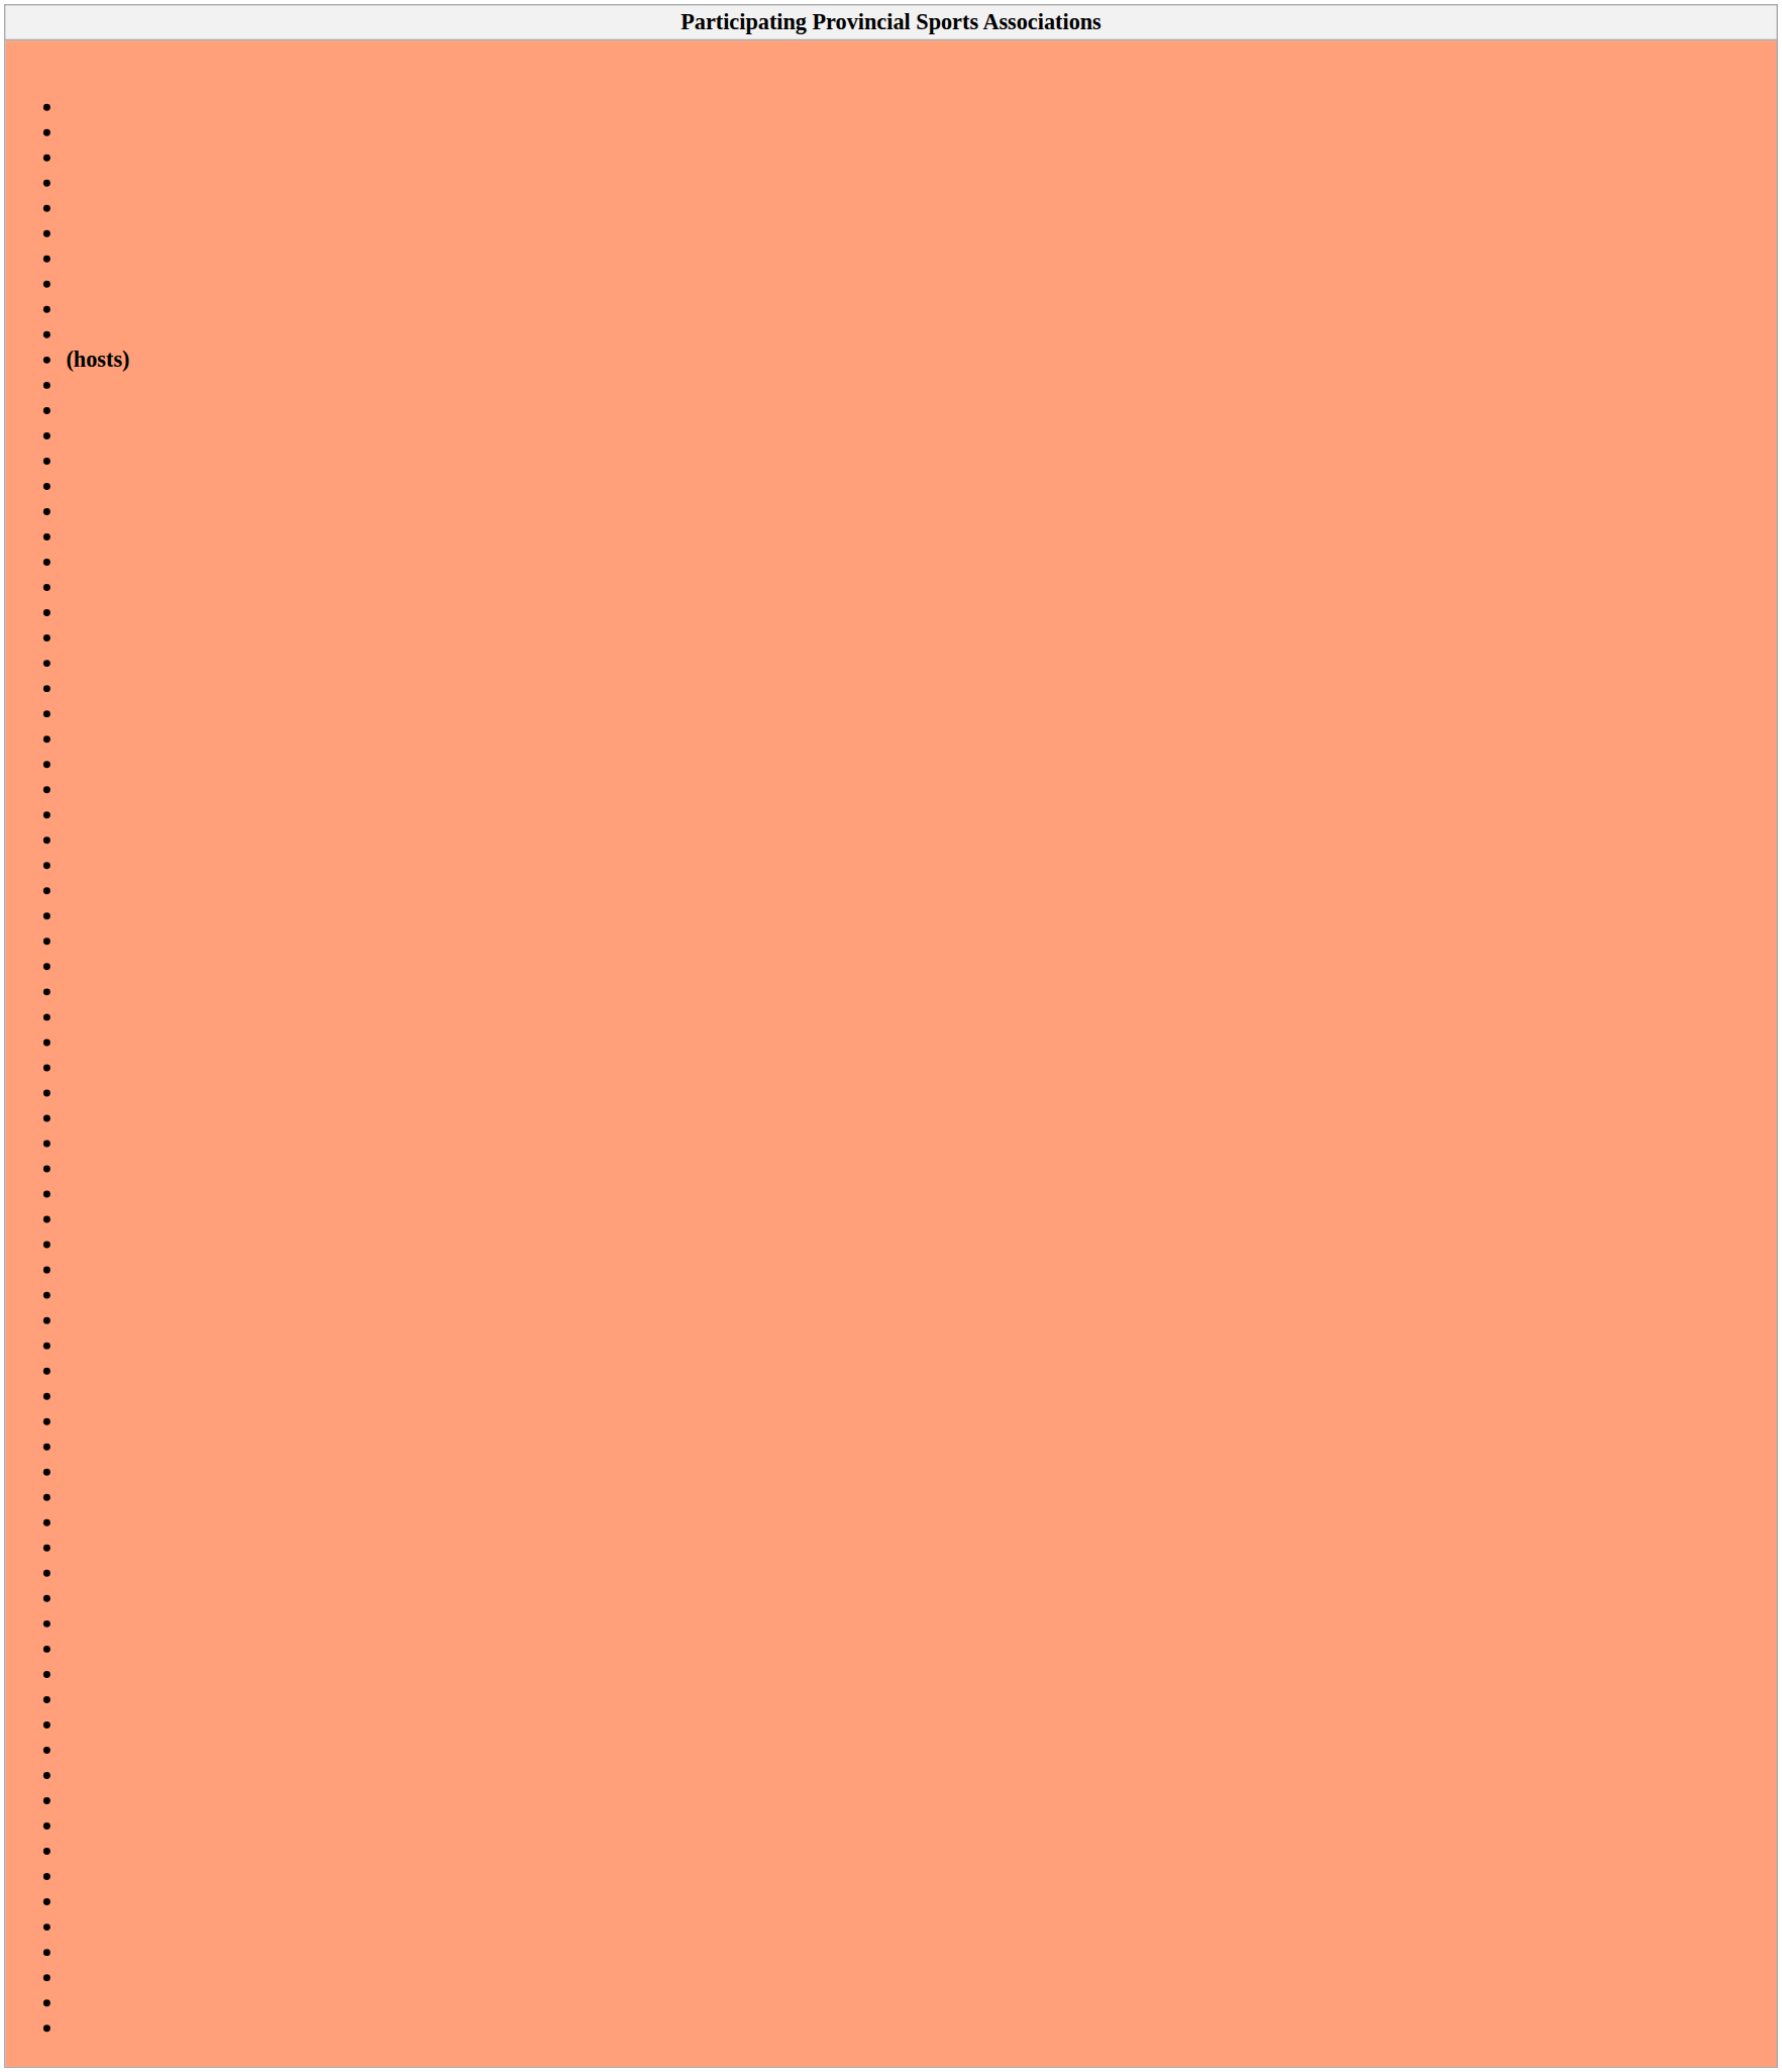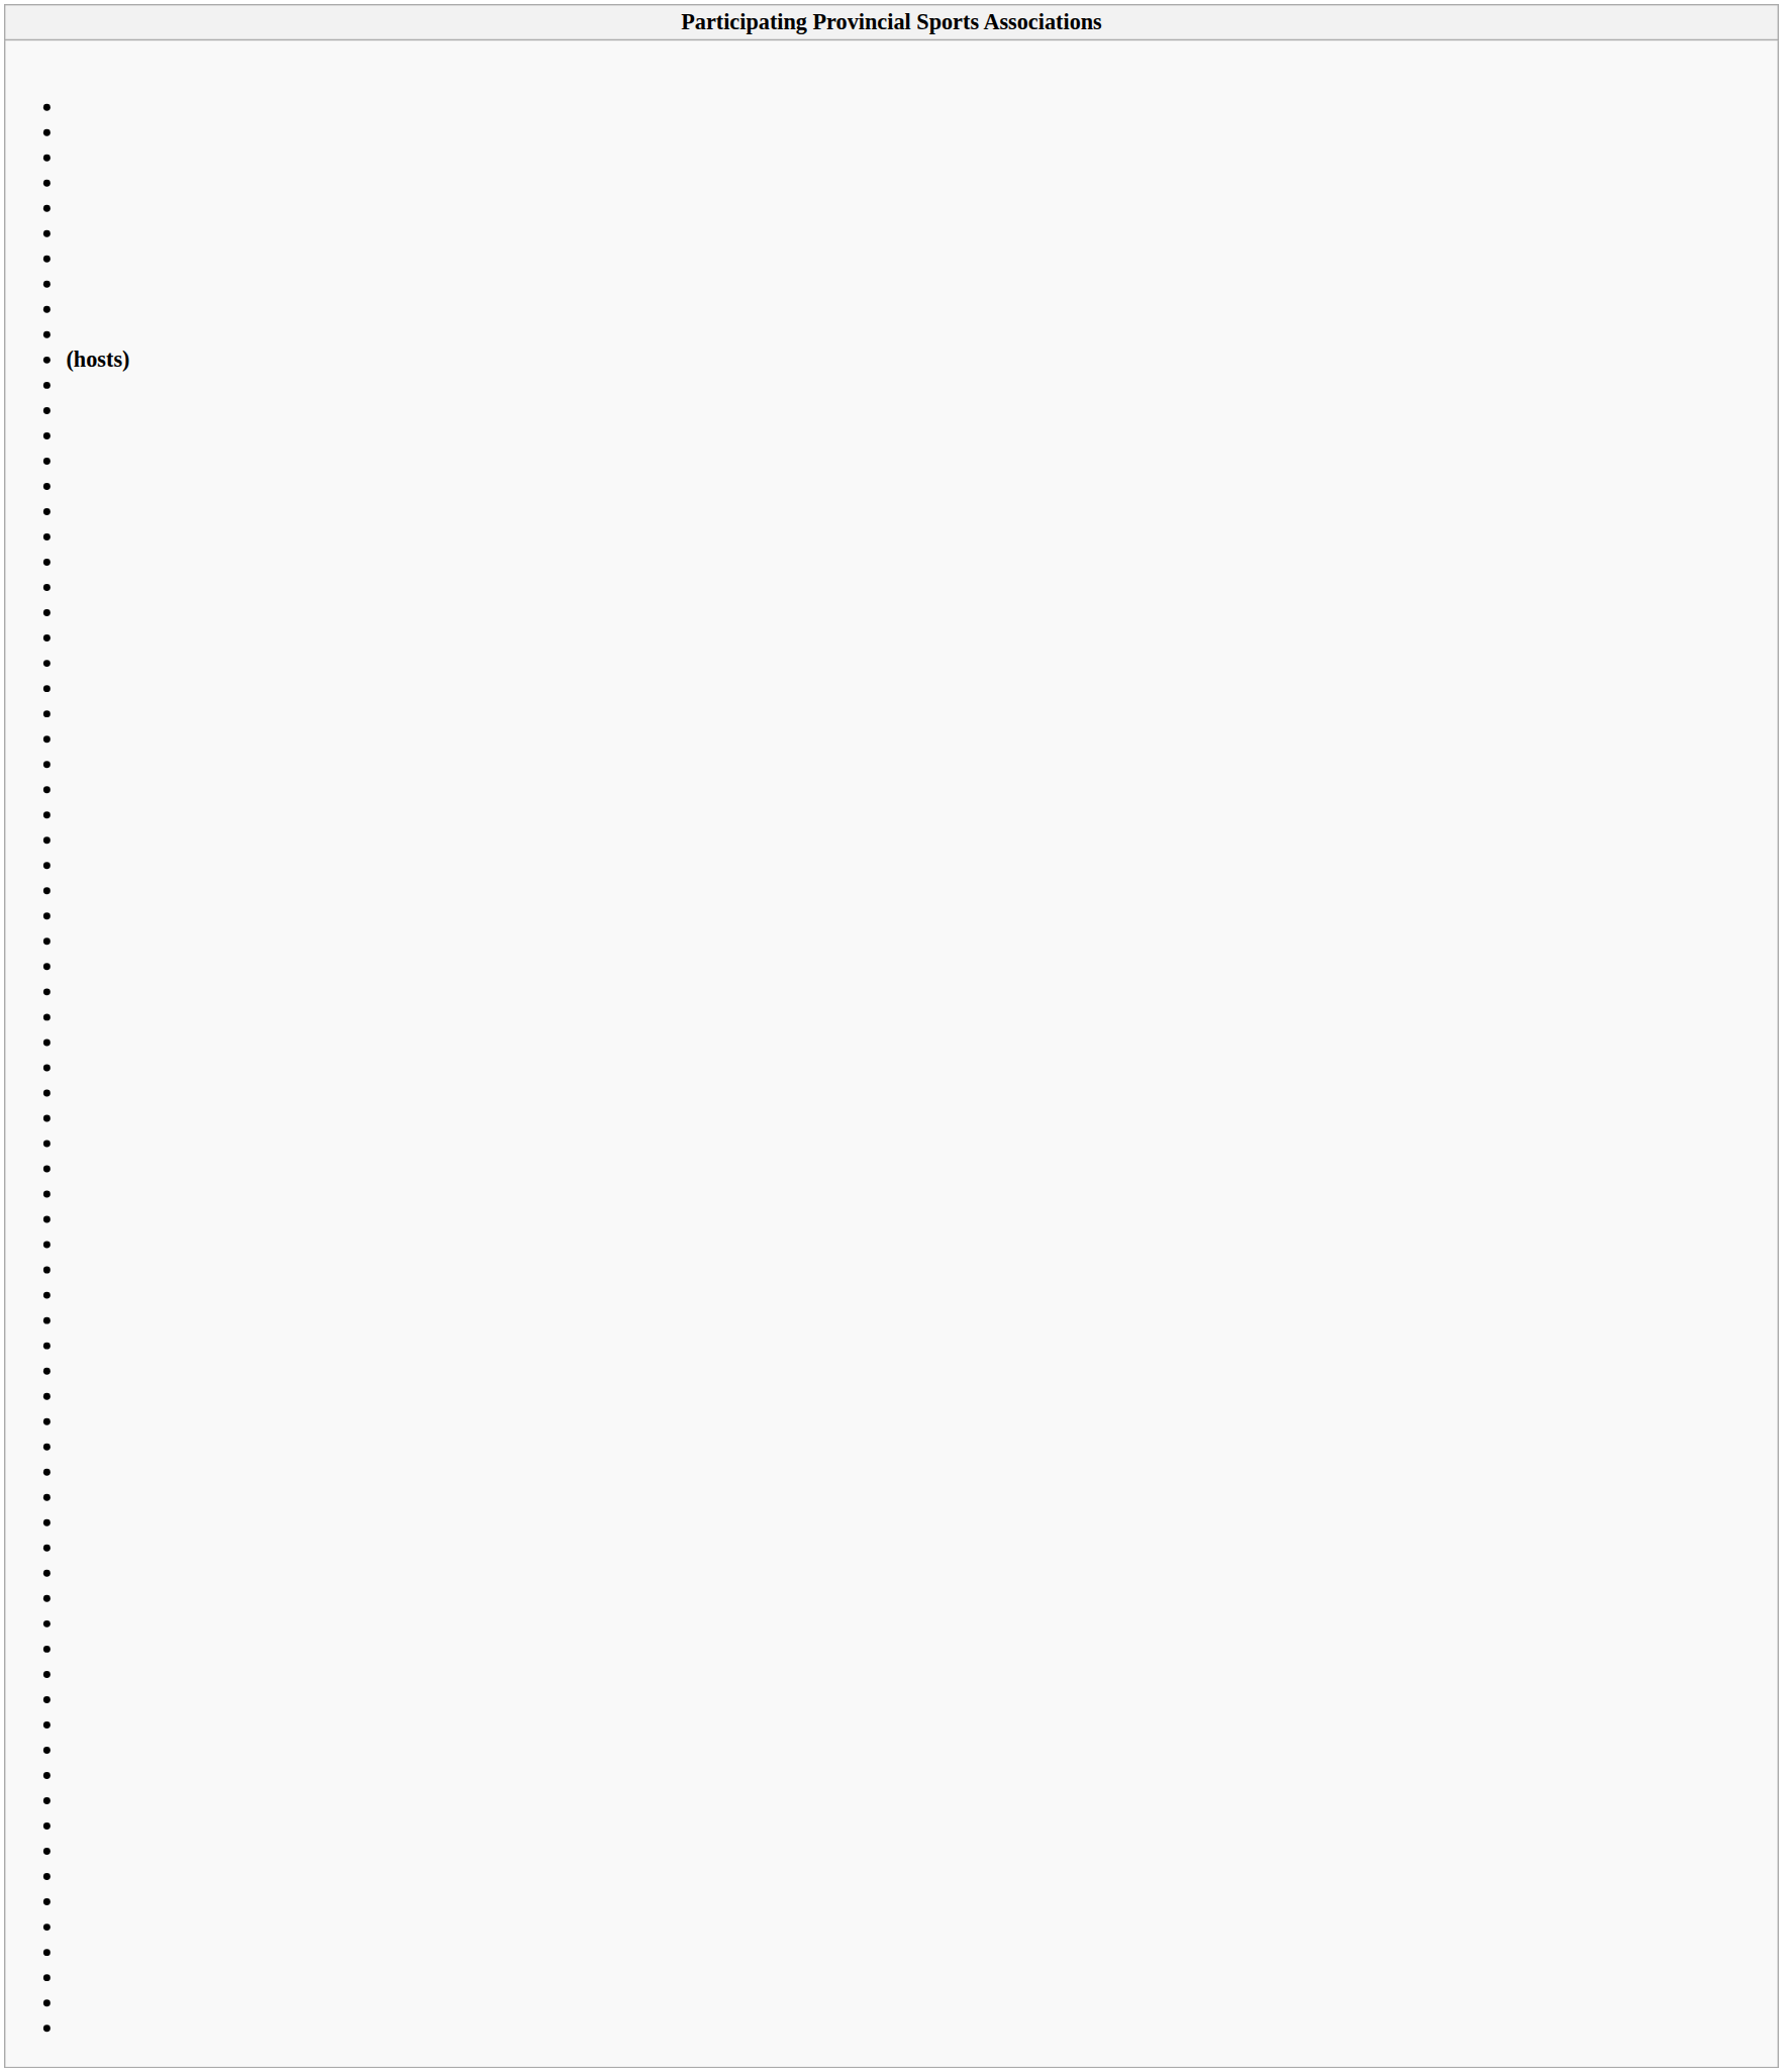row 2 | column 1: lightsalmon background -> no background
